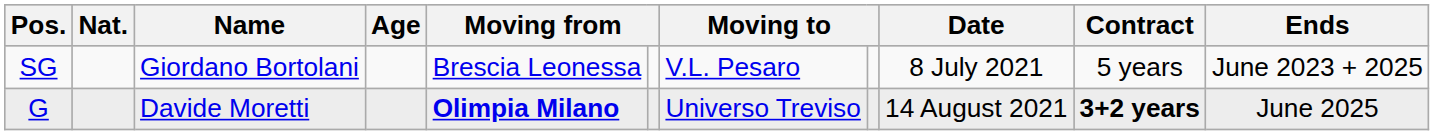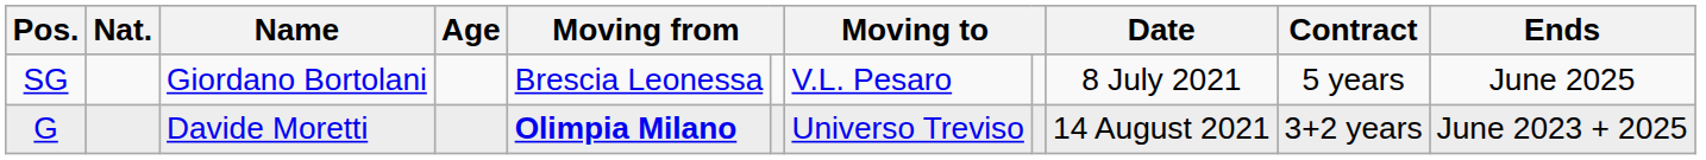SG | Ends: June 2023 + 2025 -> June 2025
G | Contract: bold -> normal
G | Ends: June 2025 -> June 2023 + 2025
